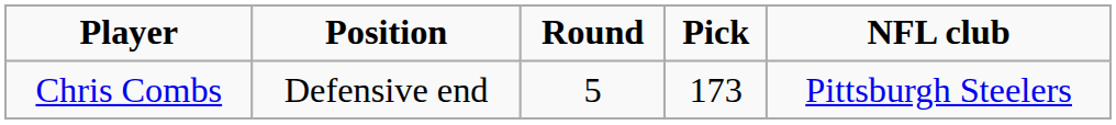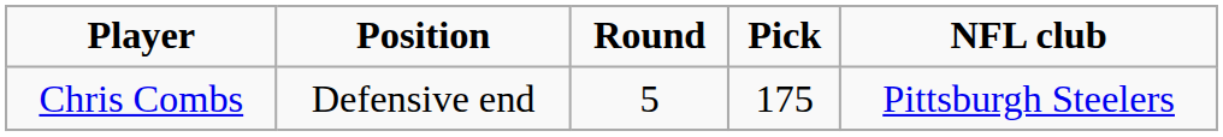Chris Combs | Pick: 173 -> 175
